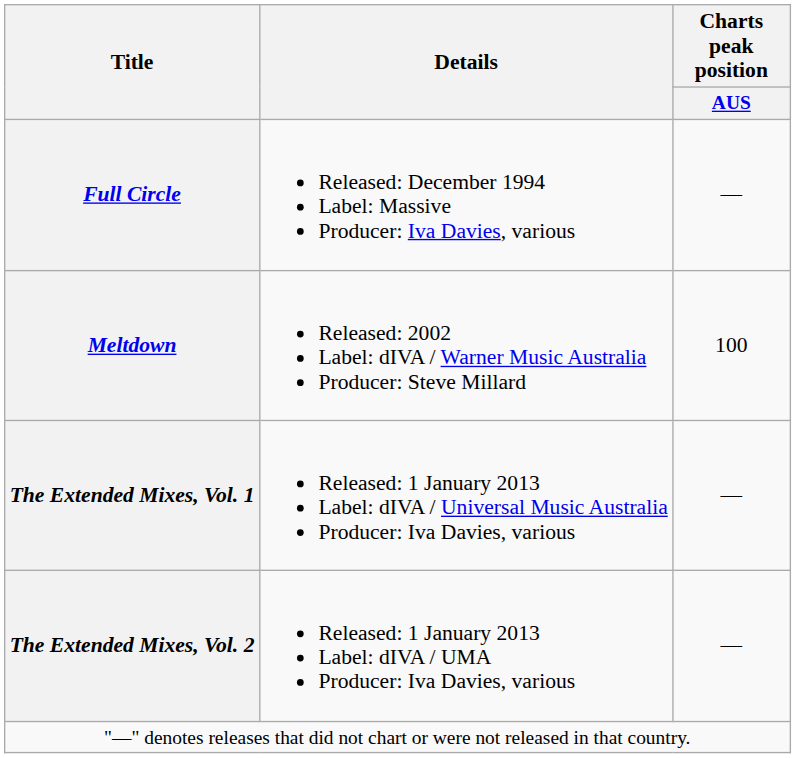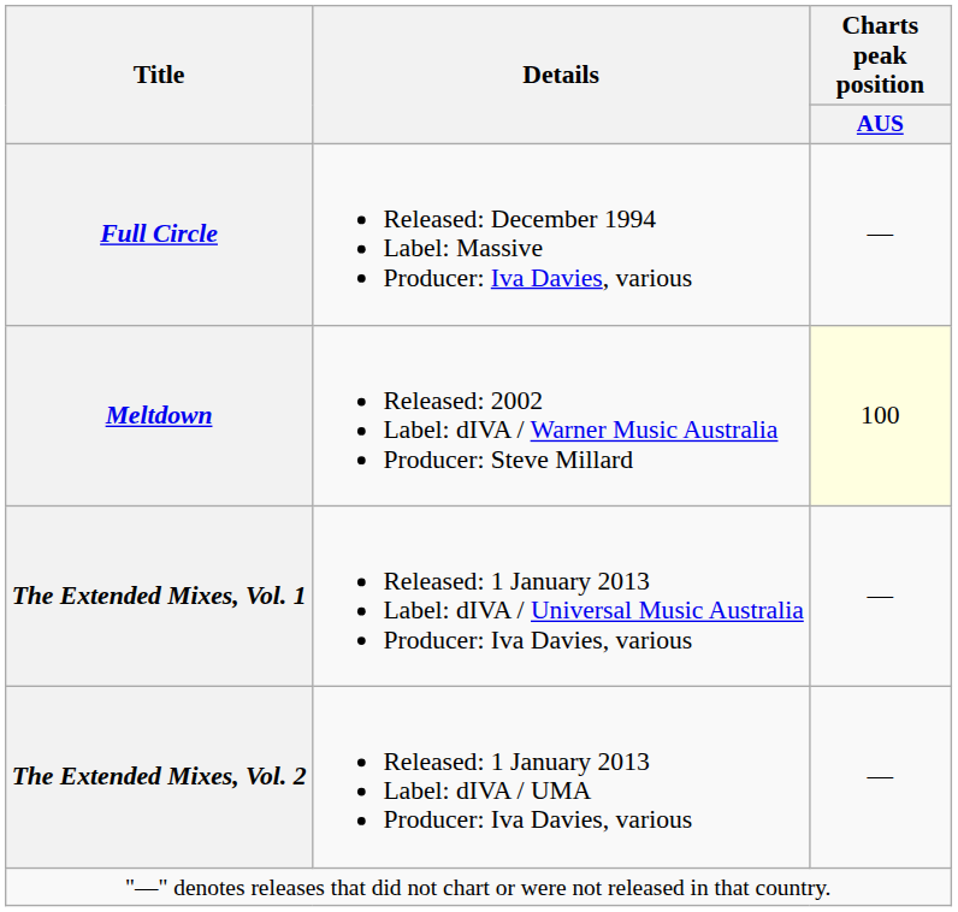Meltdown | Charts peak position / AUS: no background -> lightyellow background
